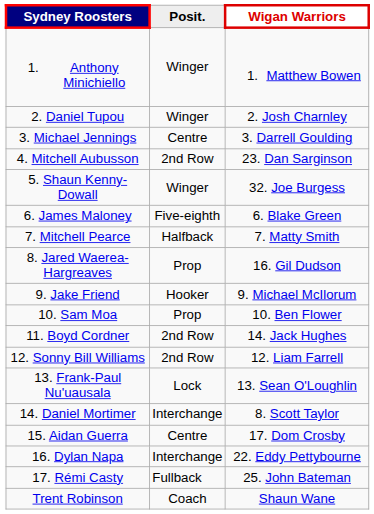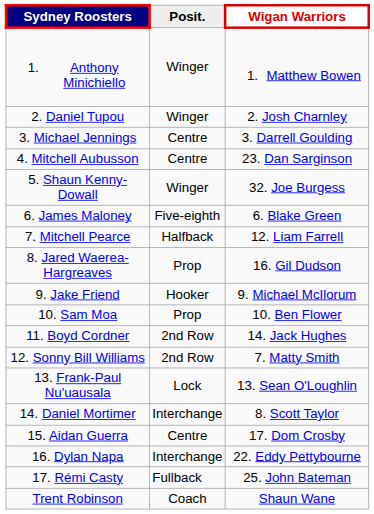4. Mitchell Aubusson | Posit.: 2nd Row -> Centre
7. Mitchell Pearce | Wigan Warriors: 7. Matty Smith -> 12. Liam Farrell
12. Sonny Bill Williams | Wigan Warriors: 12. Liam Farrell -> 7. Matty Smith
